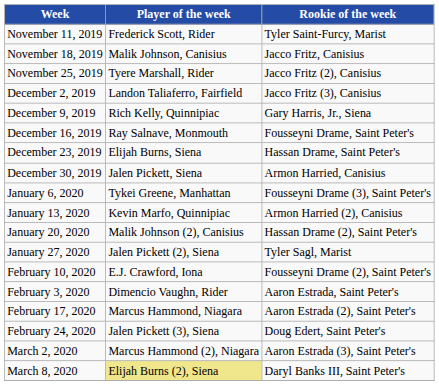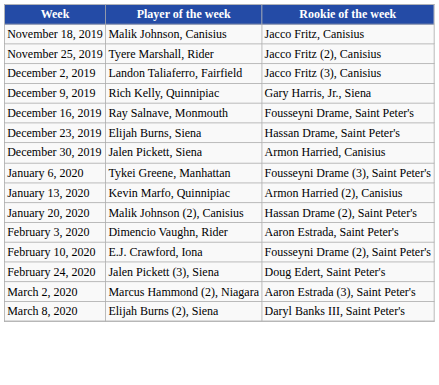- row: November 11, 2019 | Frederick Scott, Rider | Tyler Saint-Furcy, Marist
- row: January 27, 2020 | Jalen Pickett (2), Siena | Tyler Sagl, Marist
rows swapped: February 3, 2020 <-> February 10, 2020
- row: February 17, 2020 | Marcus Hammond, Niagara | Aaron Estrada (2), Saint Peter's
March 8, 2020 | Player of the week: khaki background -> no background
